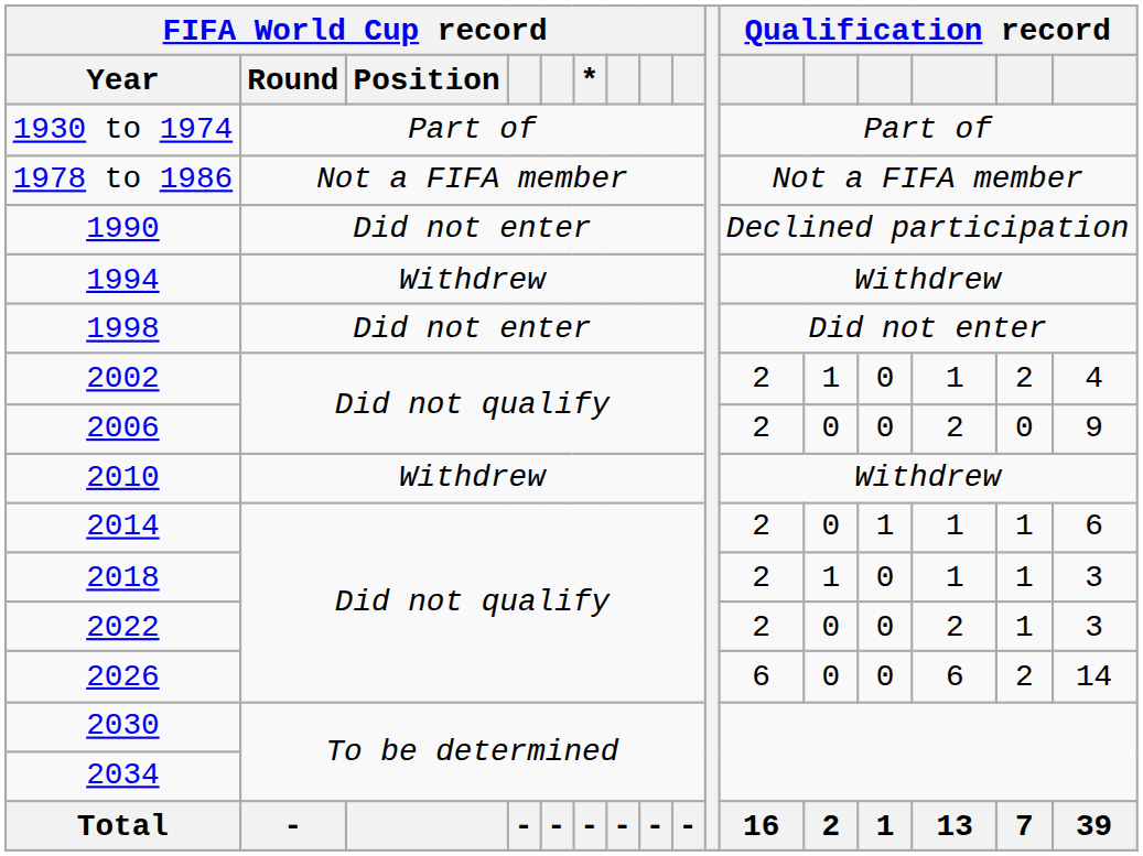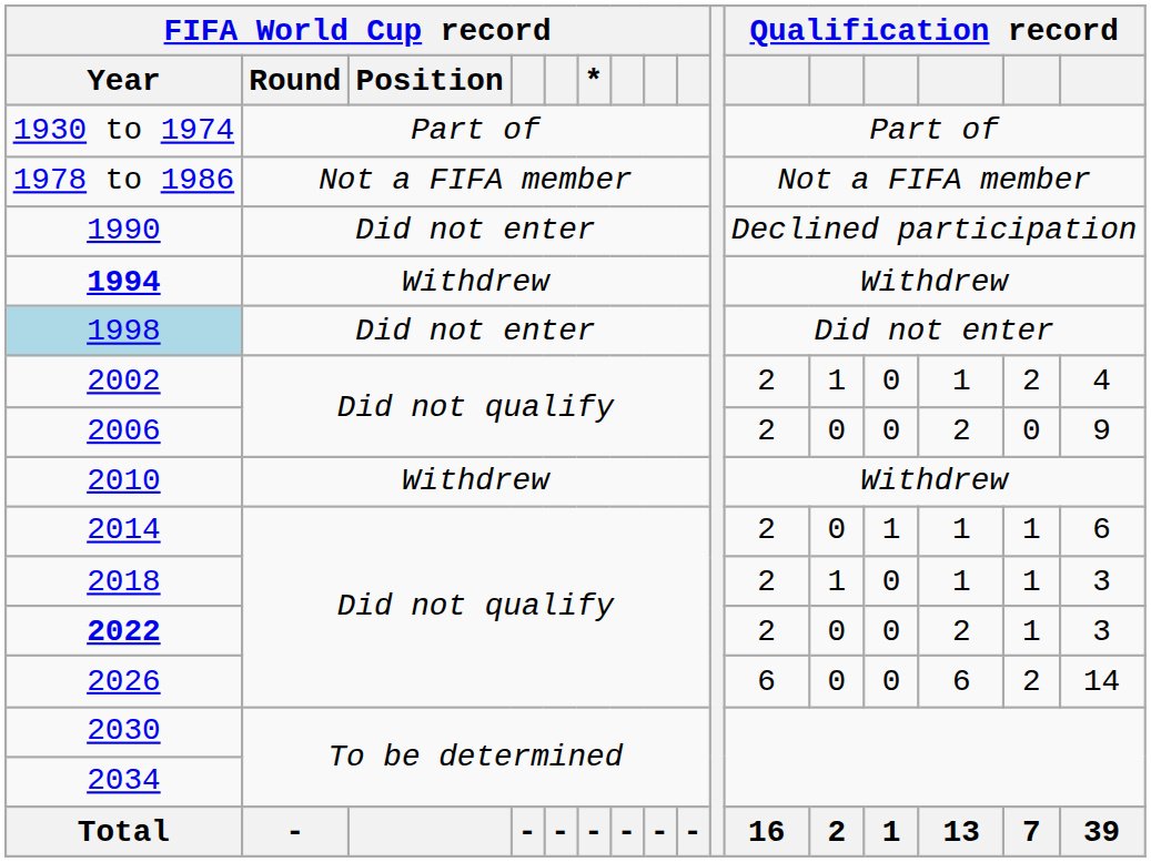1994 | FIFA World Cup record / Year: normal -> bold
1998 | FIFA World Cup record / Year: no background -> lightblue background
2022 | FIFA World Cup record / Year: normal -> bold
